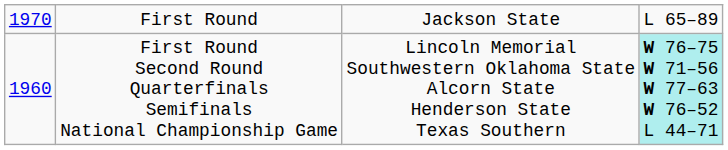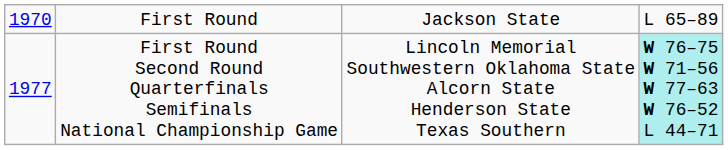row 2 | column 1: 1960 -> 1977
